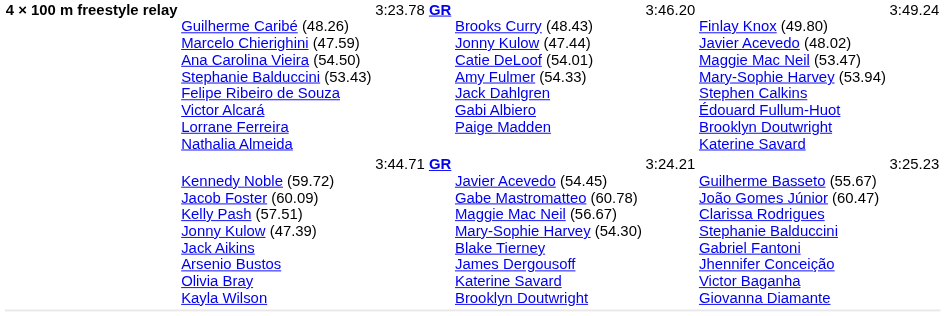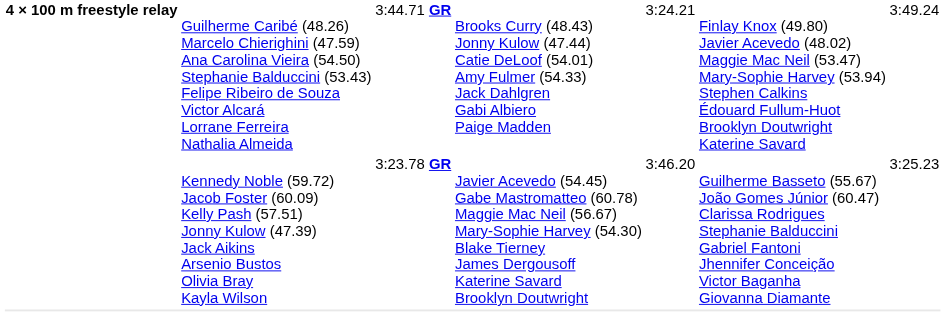row 1 | column 3: 3:23.78 GR -> 3:44.71 GR
row 1 | column 5: 3:46.20 -> 3:24.21
row 2 | column 3: 3:44.71 GR -> 3:23.78 GR
row 2 | column 5: 3:24.21 -> 3:46.20
